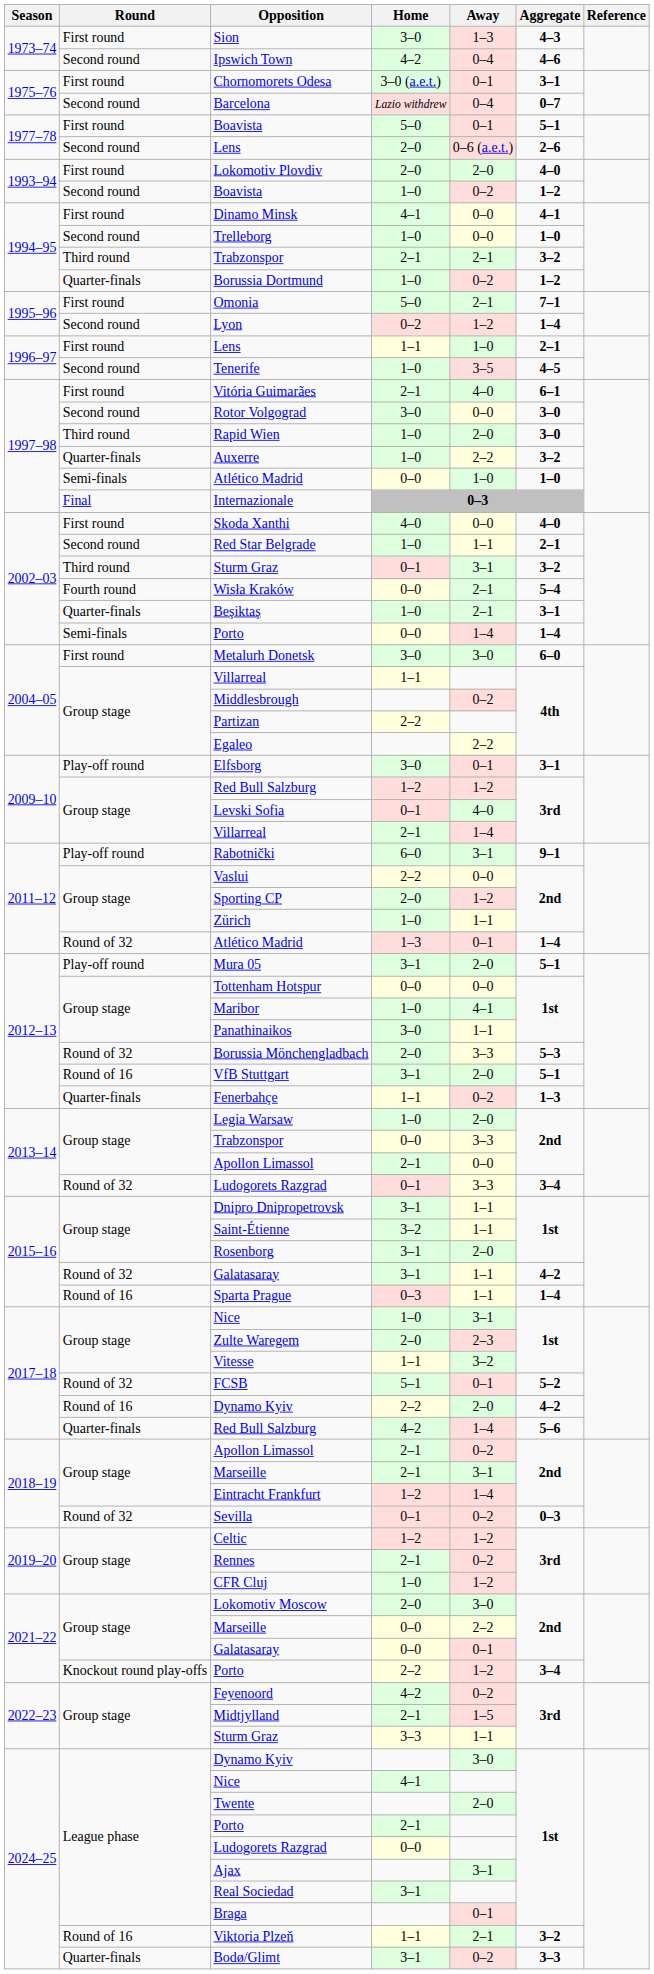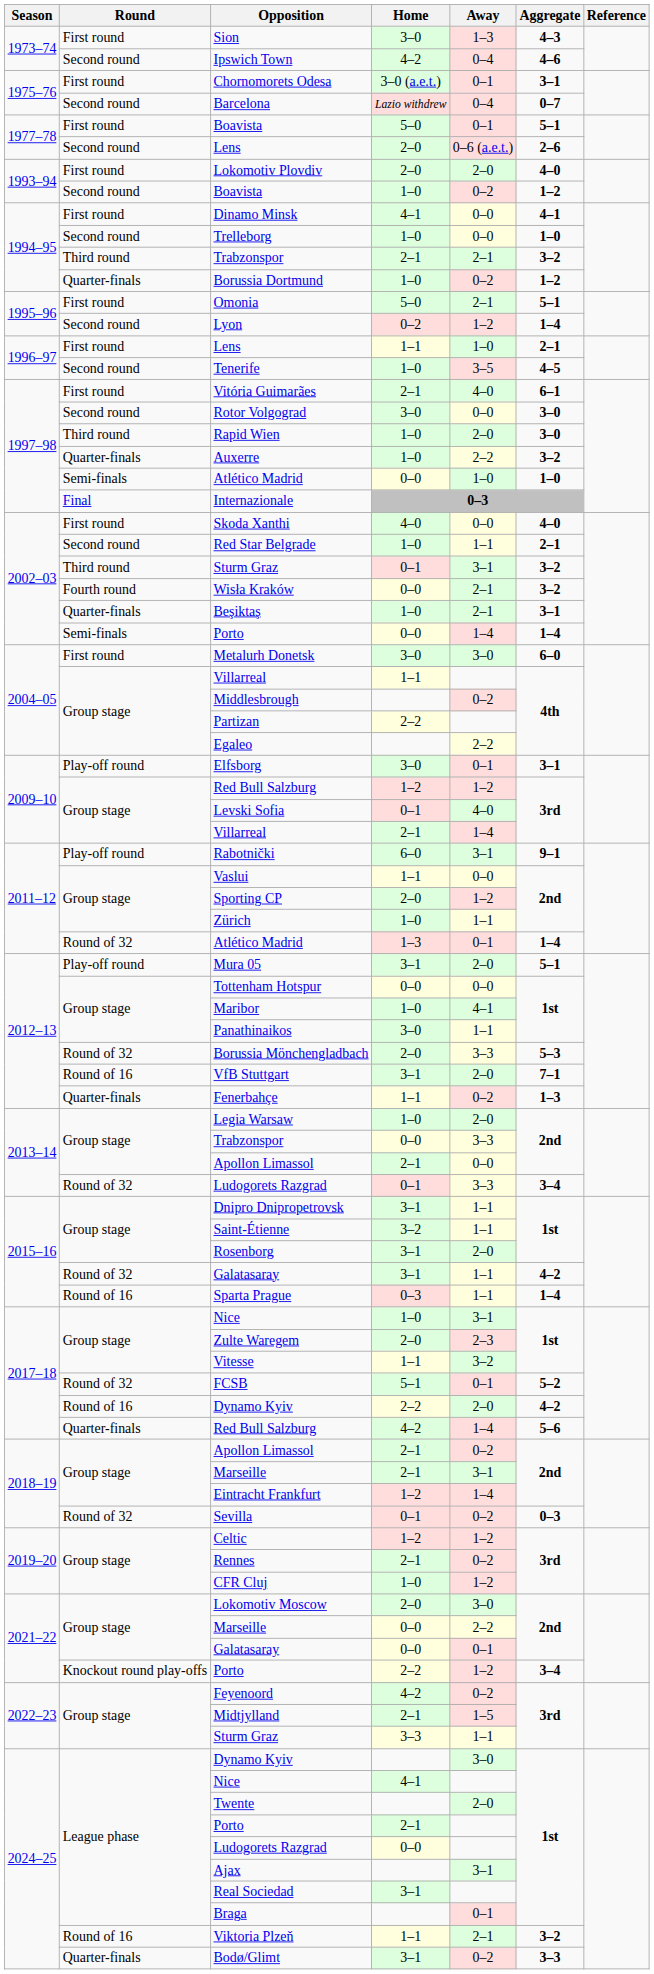Omonia | Aggregate: 7–1 -> 5–1
Wisła Kraków | Aggregate: 5–4 -> 3–2
Vaslui | Home: 2–2 -> 1–1
VfB Stuttgart | Aggregate: 5–1 -> 7–1
